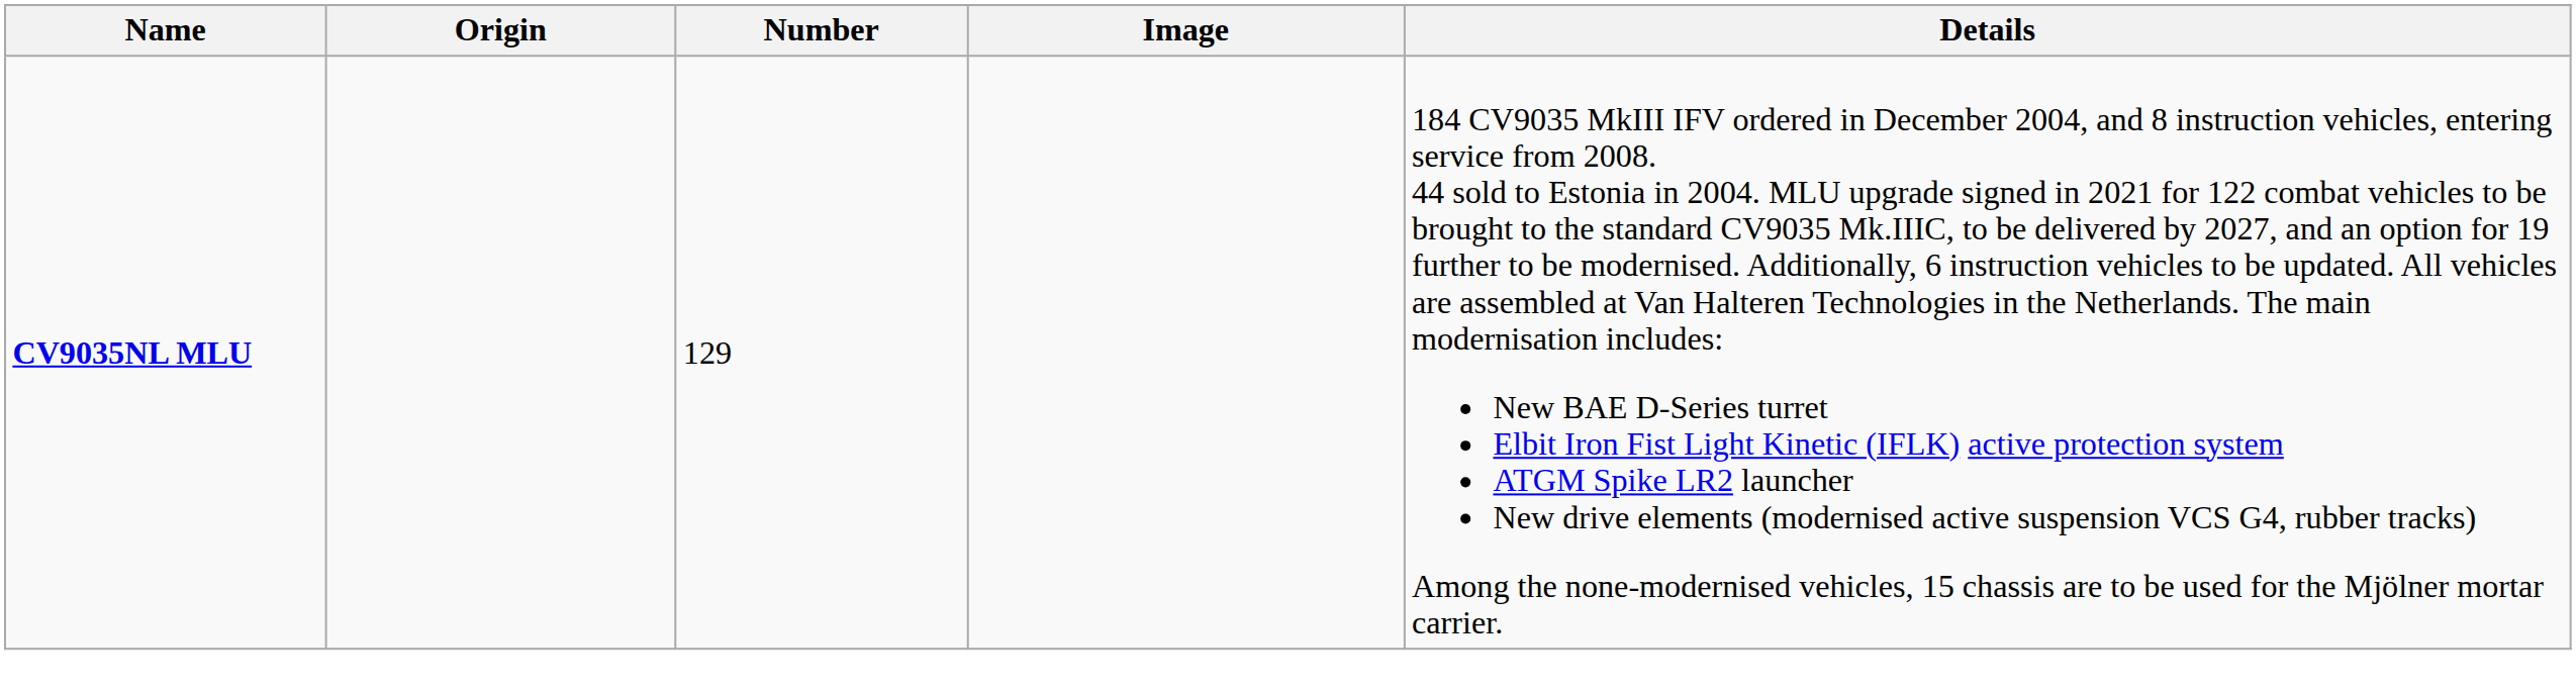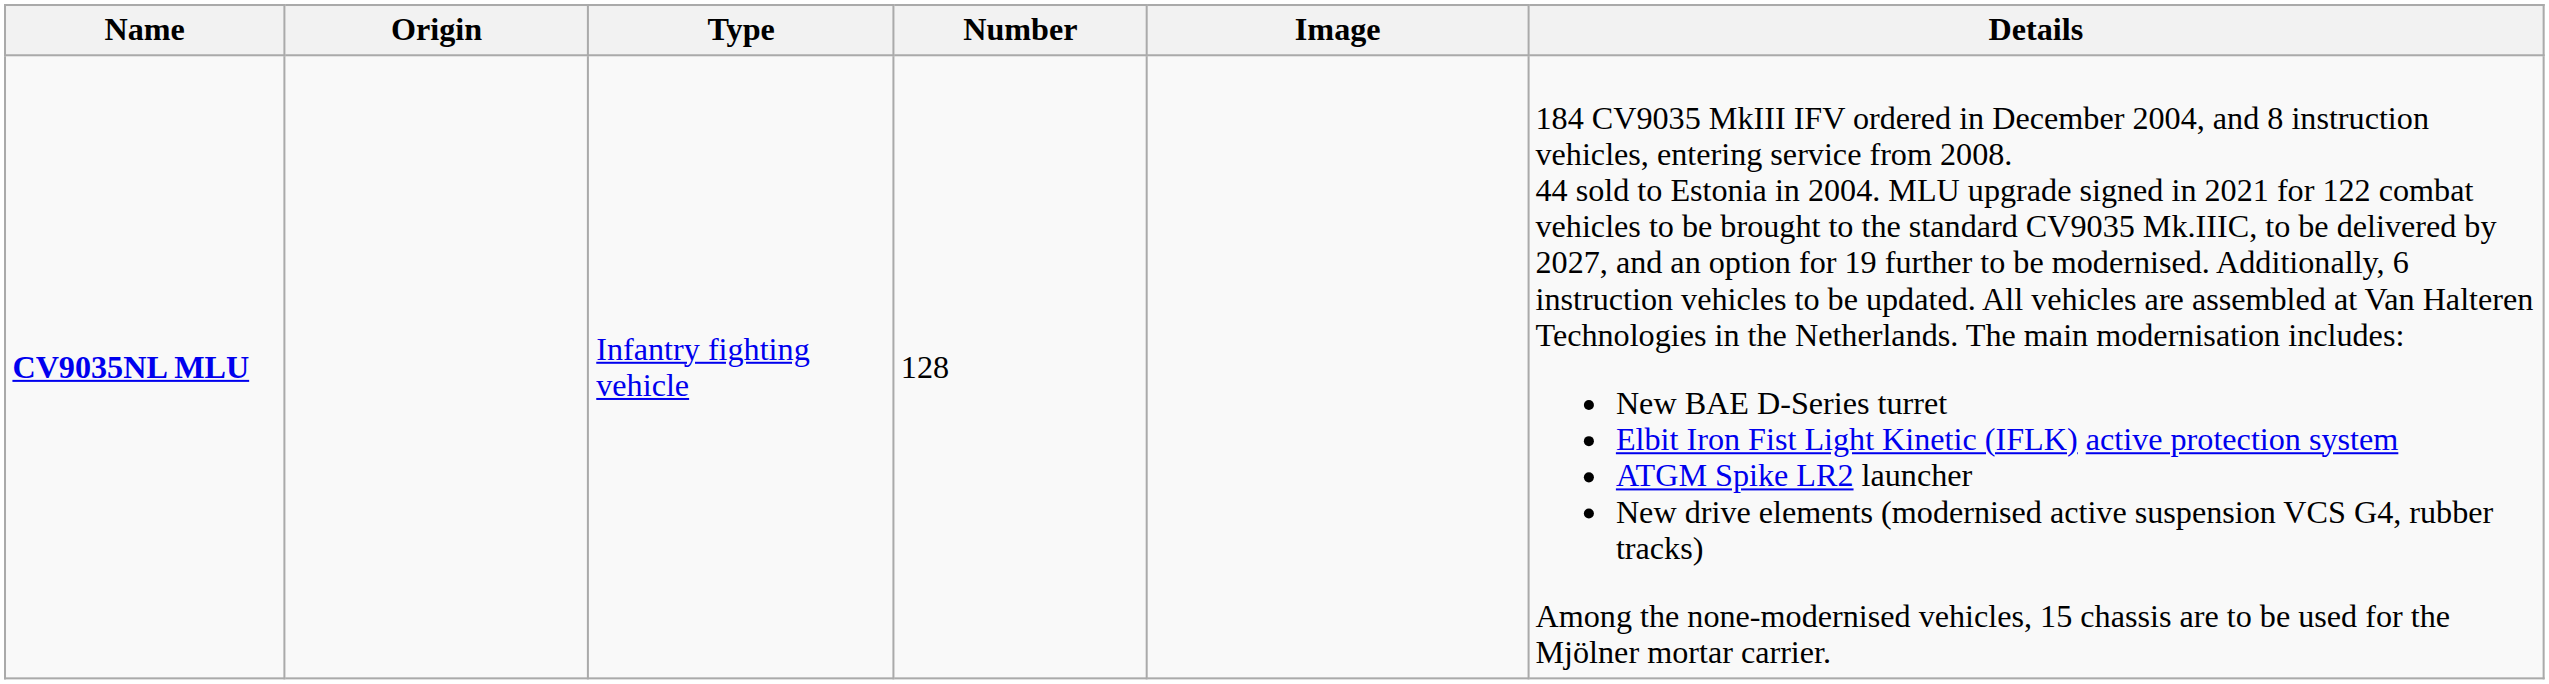+ column: Type | Infantry fighting vehicle
CV9035NL MLU | Number: 129 -> 128
